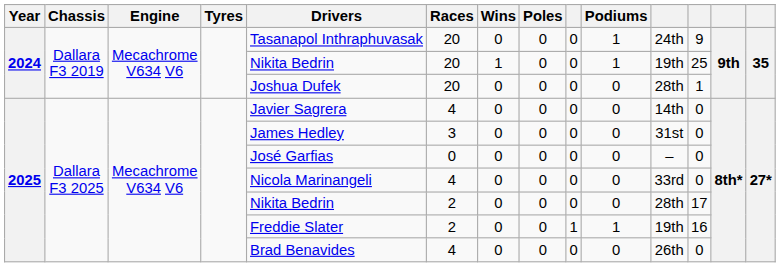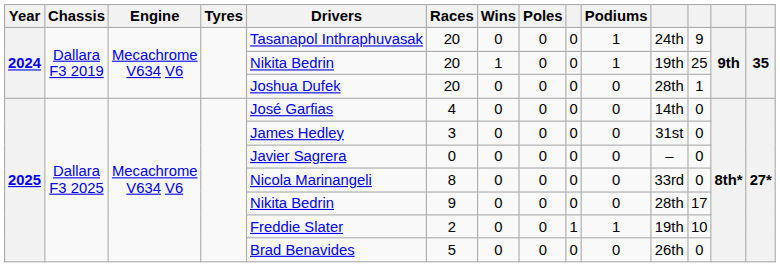row 5 | Drivers: Javier Sagrera -> José Garfias
row 7 | Drivers: José Garfias -> Javier Sagrera
row 8 | Races: 4 -> 8
row 9 | Races: 2 -> 9
row 10 | column 12: 16 -> 10
row 11 | Races: 4 -> 5
